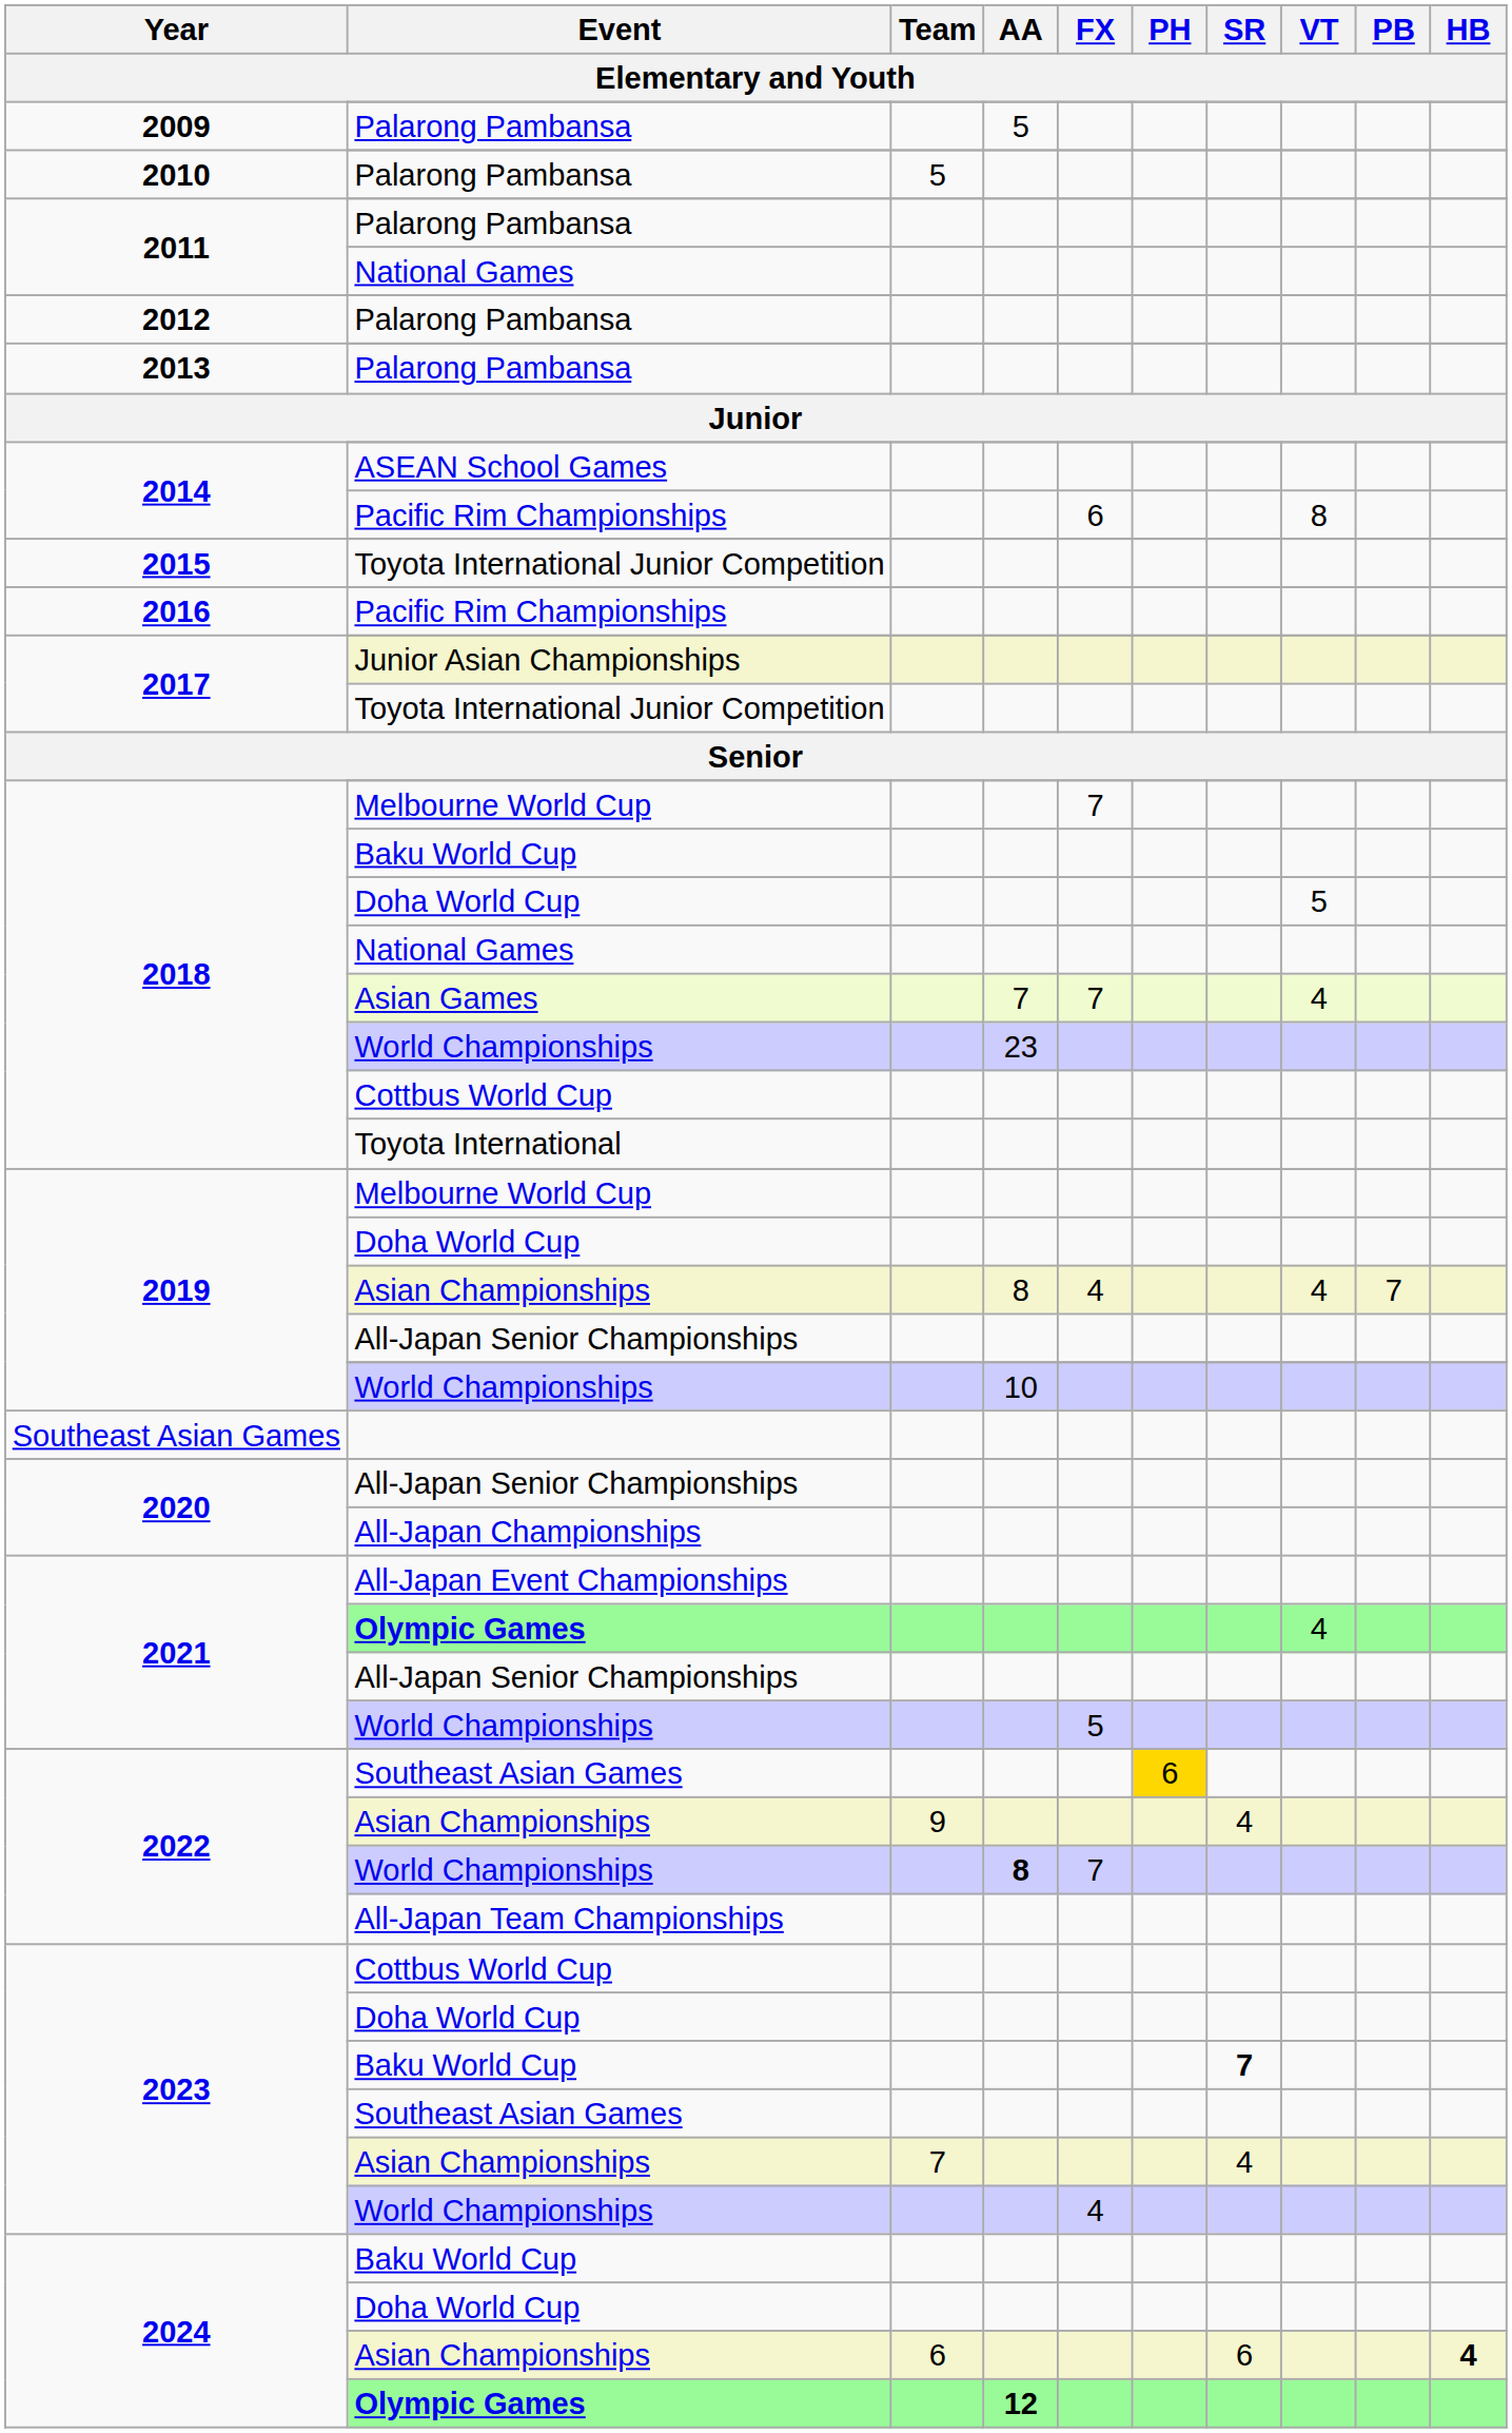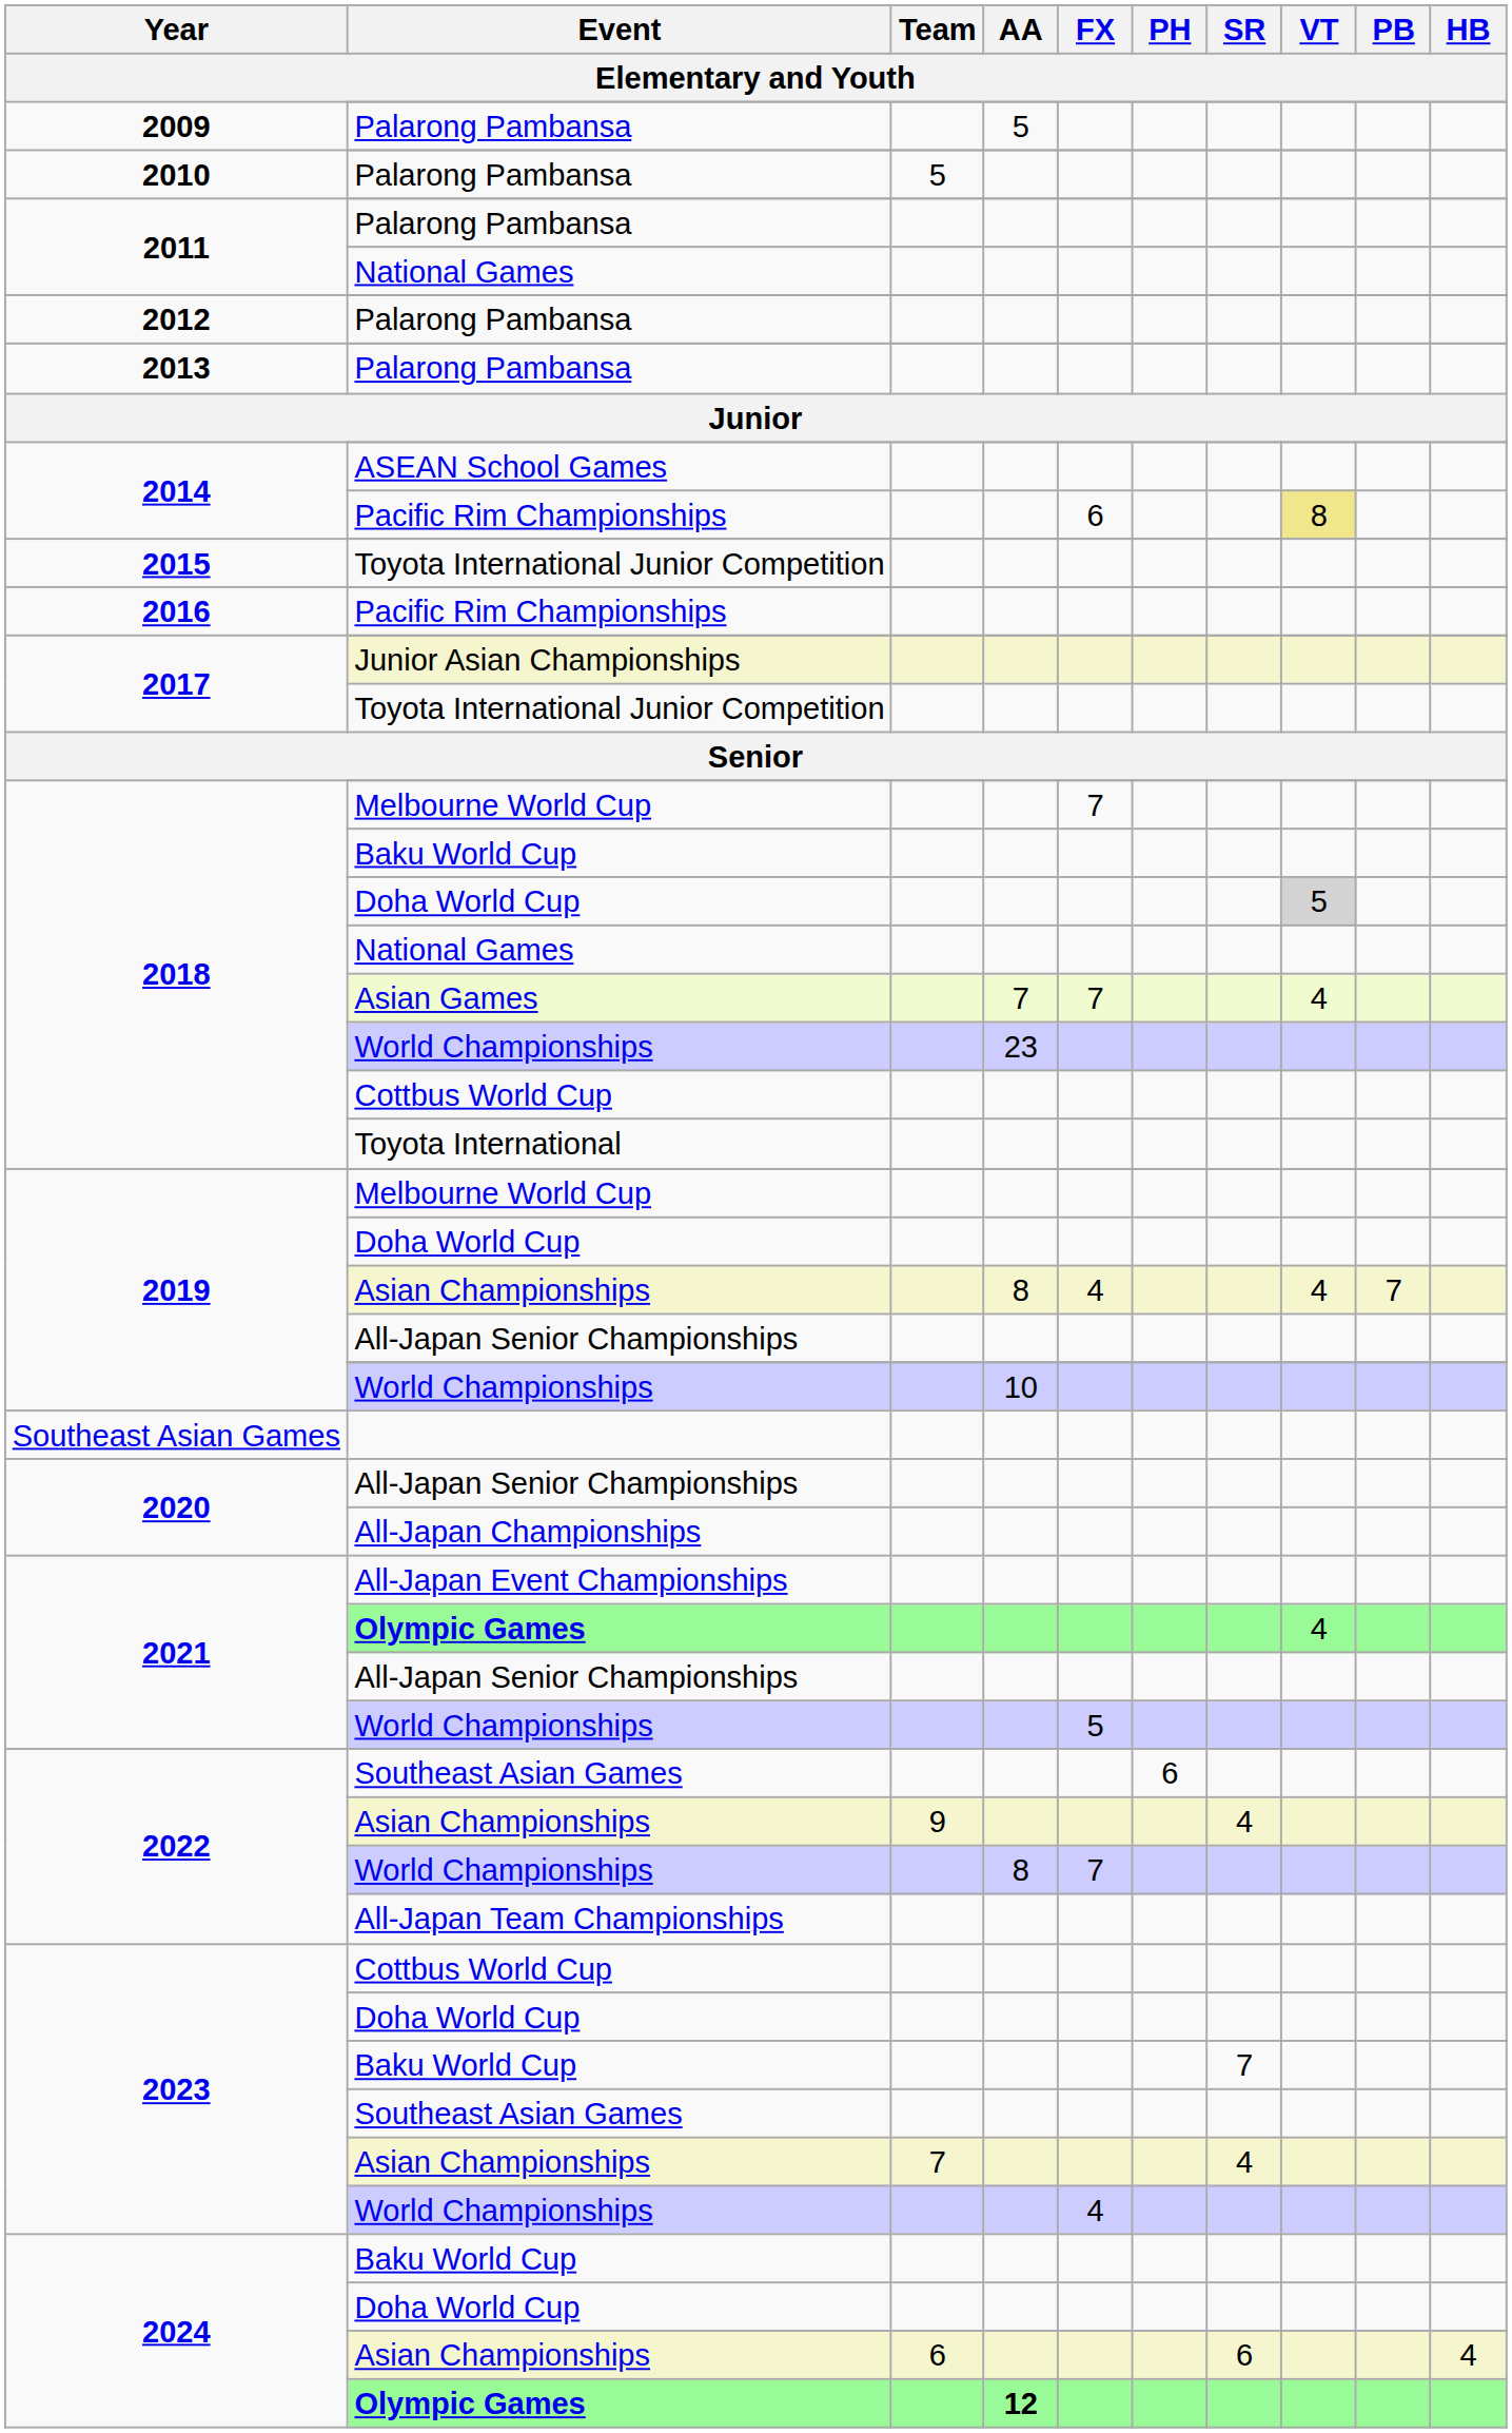2014 / Pacific Rim Championships | VT: no background -> khaki background
2018 / Doha World Cup | VT: no background -> lightgrey background
2022 / Southeast Asian Games | PH: gold background -> no background
2022 / World Championships | AA: bold -> normal
2023 / Baku World Cup | SR: bold -> normal
2024 / Asian Championships | HB: bold -> normal
